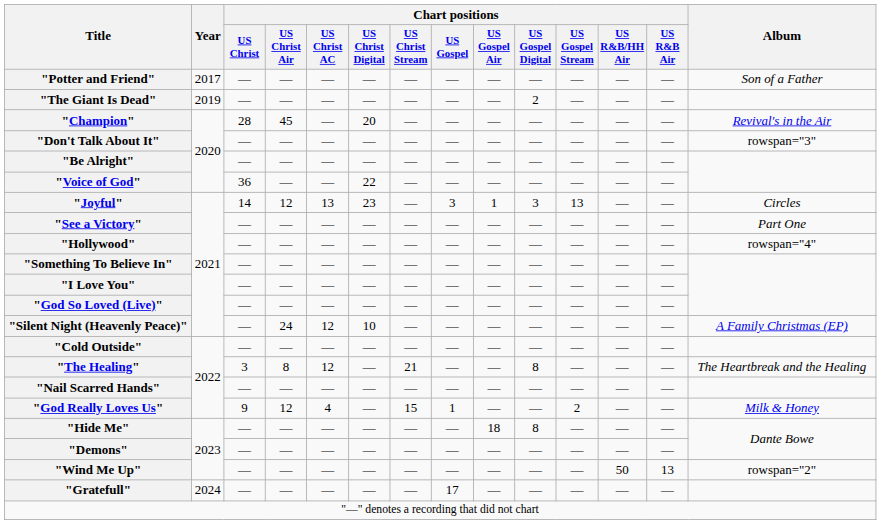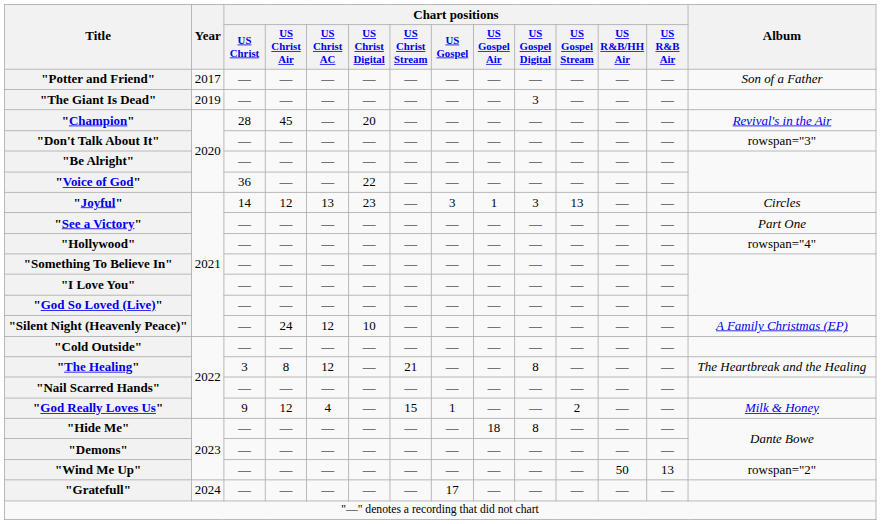"The Giant Is Dead" | Chart positions / US Gospel Digital: 2 -> 3
